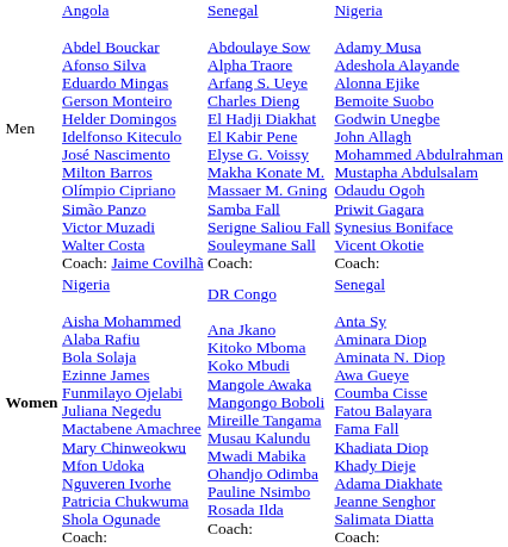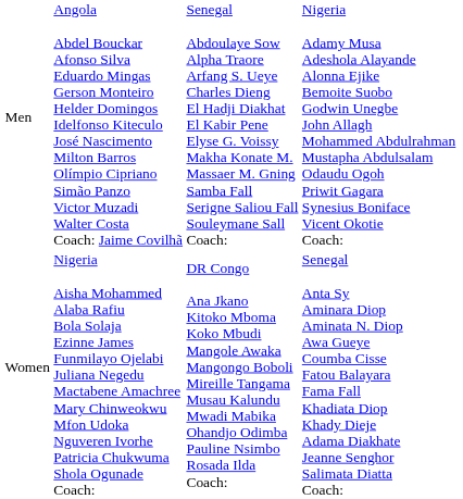Women | column 1: bold -> normal
